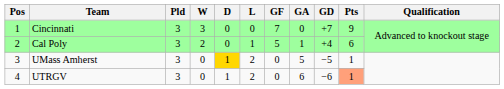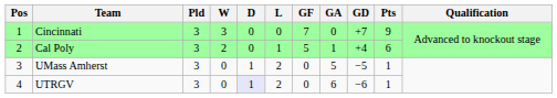UMass Amherst | D: gold background -> no background
UTRGV | D: no background -> lavender background
UTRGV | Pts: lightsalmon background -> no background
